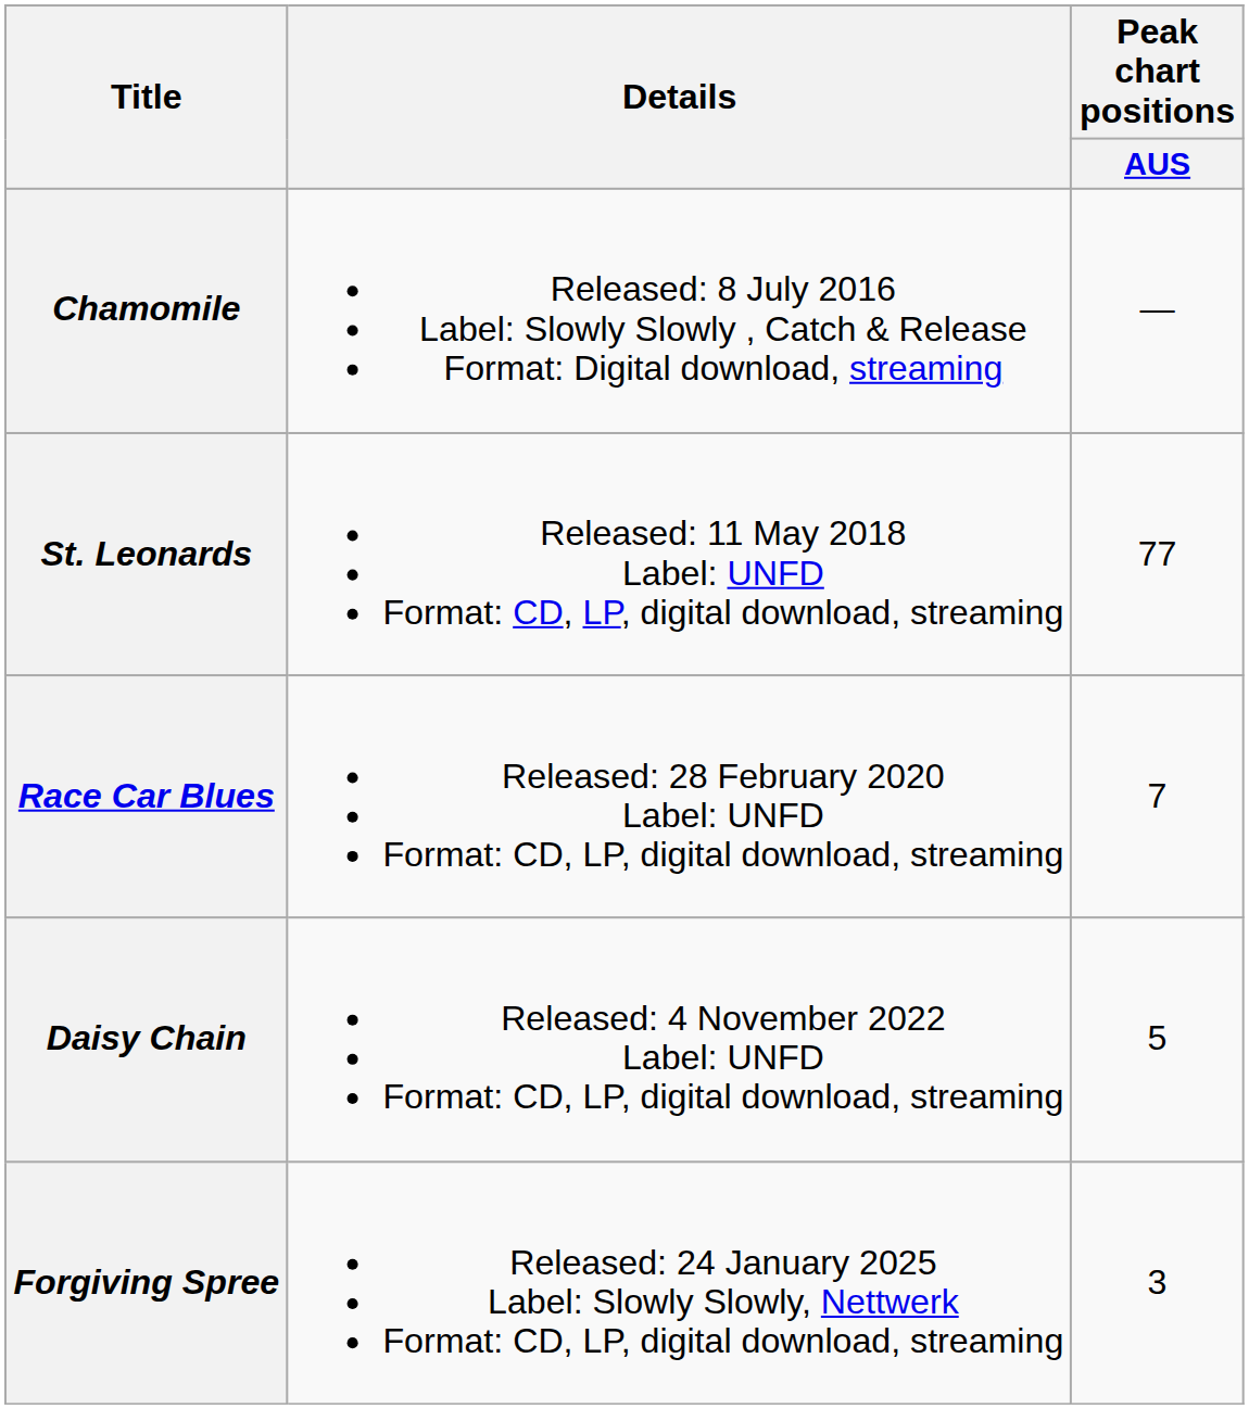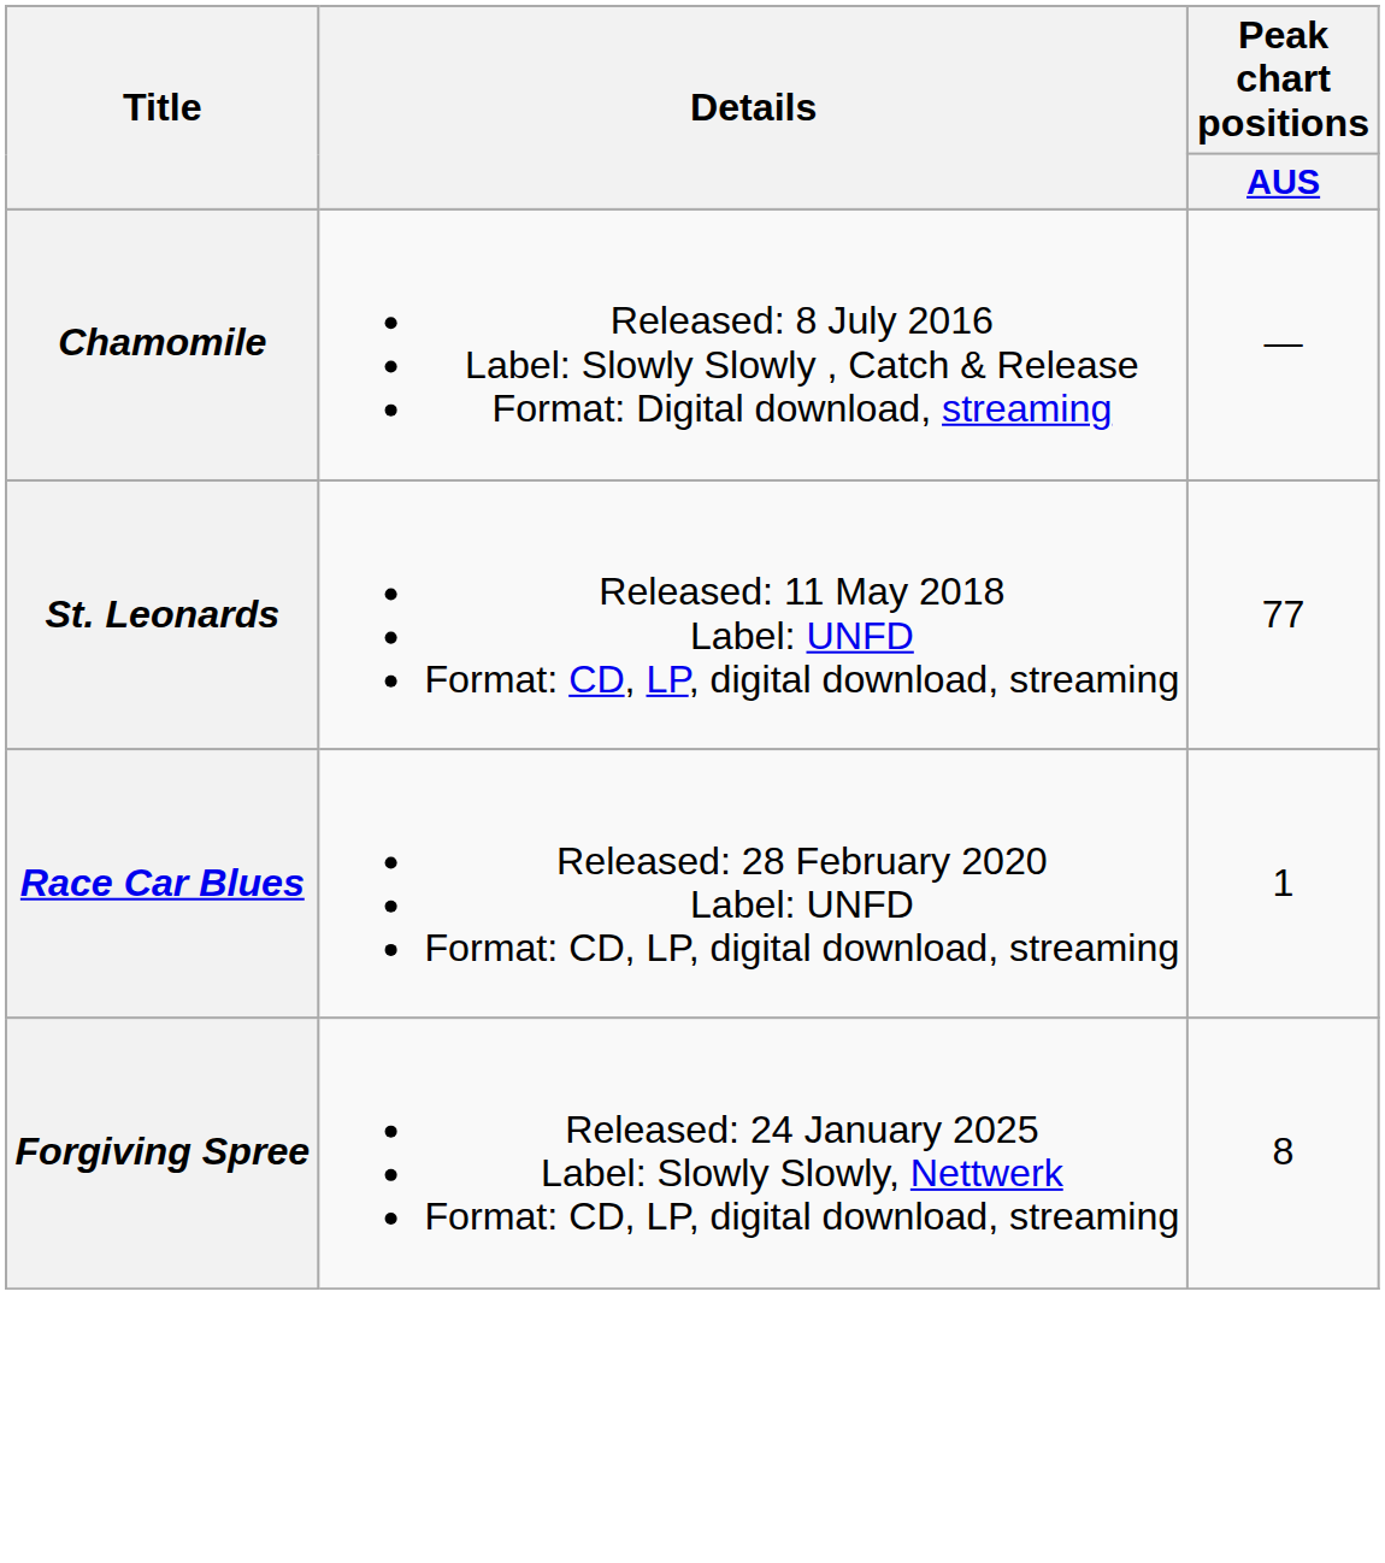Race Car Blues | Peak chart positions / AUS: 7 -> 1
- row: Daisy Chain | Released: 4 November 2022 Label: UNFD Format: CD, LP, digital download, streaming | 5
Forgiving Spree | Peak chart positions / AUS: 3 -> 8
